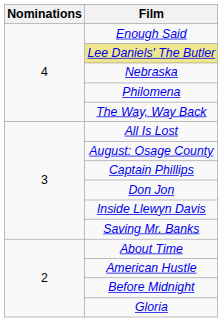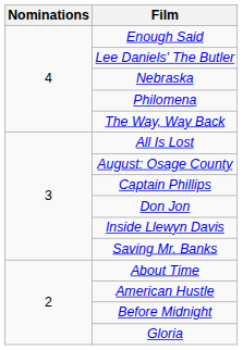Lee Daniels' The Butler | Film: khaki background -> no background
